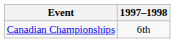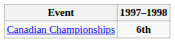Canadian Championships | 1997–1998: normal -> bold
